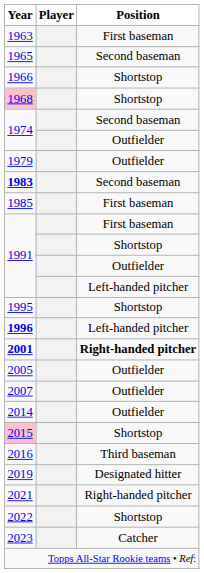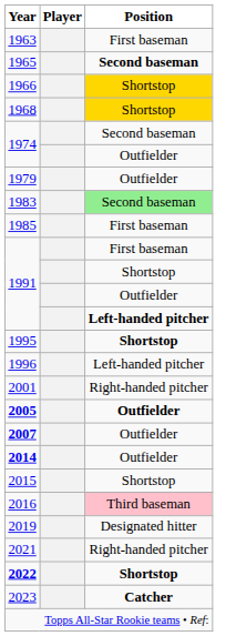1965 | Position: normal -> bold
1966 | Position: no background -> gold background
1968 | Year: pink background -> no background
1968 | Position: no background -> gold background
1983 | Year: bold -> normal
1983 | Position: no background -> lightgreen background
1991 / Left-handed pitcher | Position: normal -> bold
1995 | Position: normal -> bold
1996 | Year: bold -> normal
2001 | Year: bold -> normal
2001 | Position: bold -> normal
2005 | Year: normal -> bold
2005 | Position: normal -> bold
2007 | Year: normal -> bold
2014 | Year: normal -> bold
2015 | Year: pink background -> no background
2016 | Position: no background -> pink background
2022 | Year: normal -> bold
2022 | Position: normal -> bold
2023 | Position: normal -> bold
